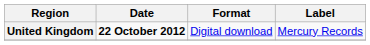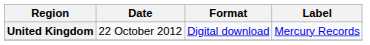United Kingdom | Date: bold -> normal
